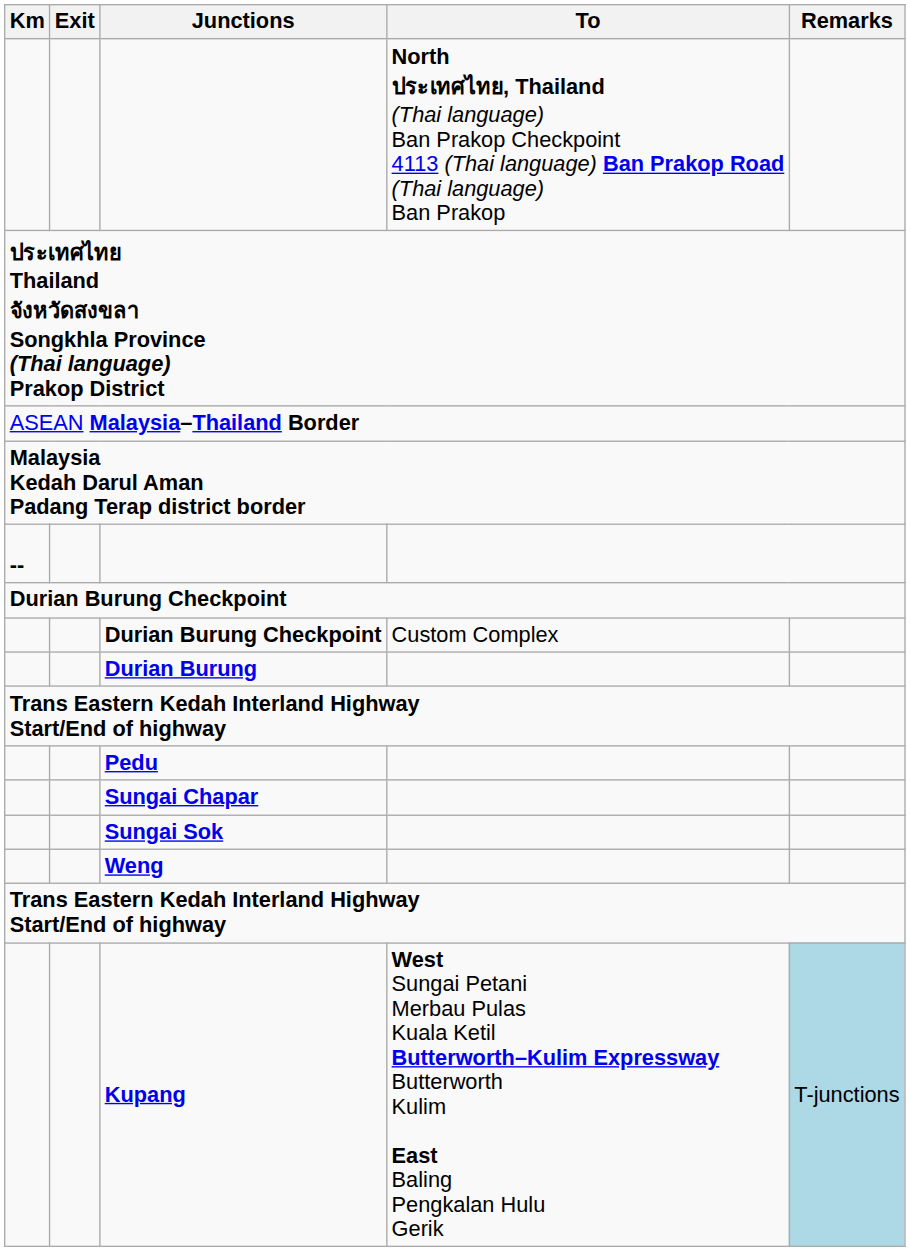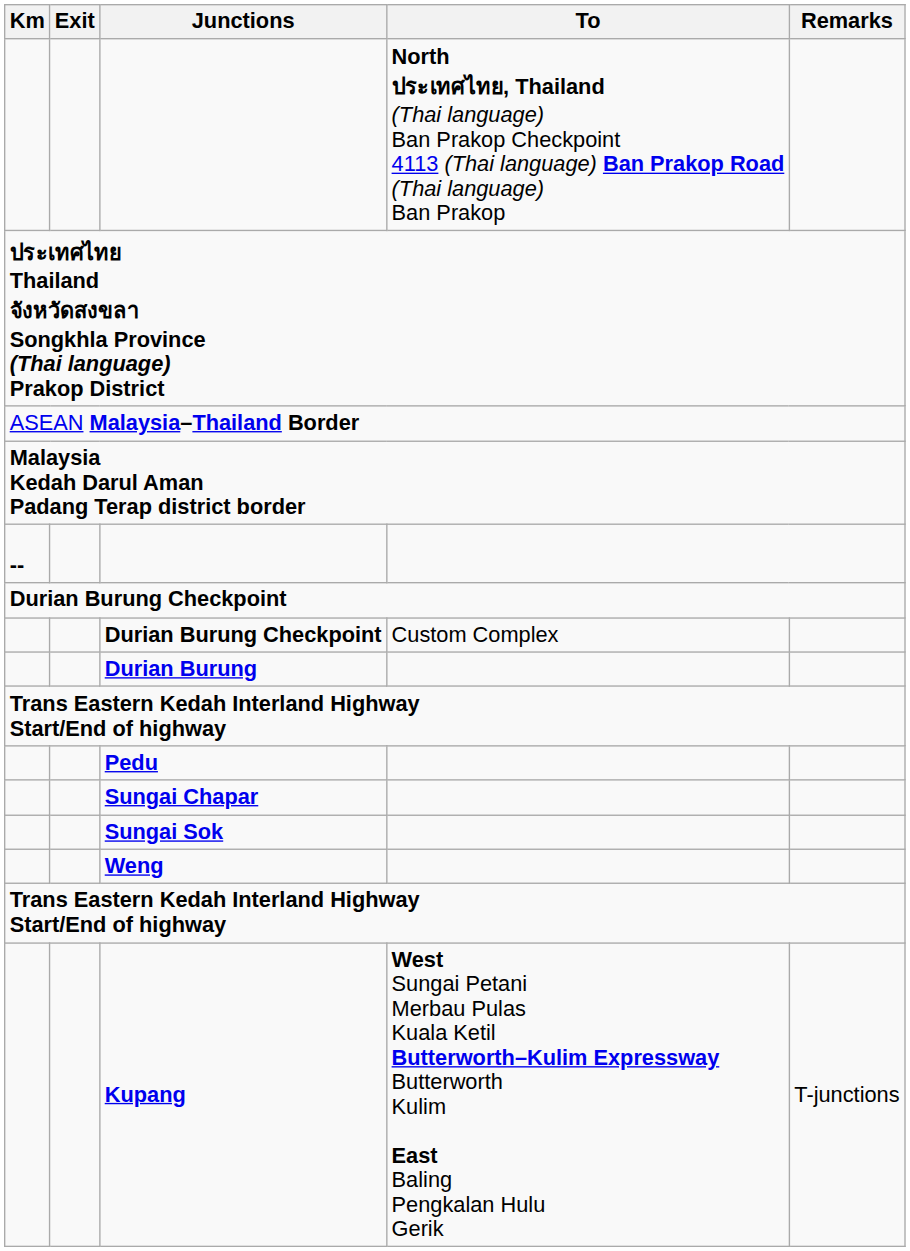Kupang | Remarks: lightblue background -> no background
